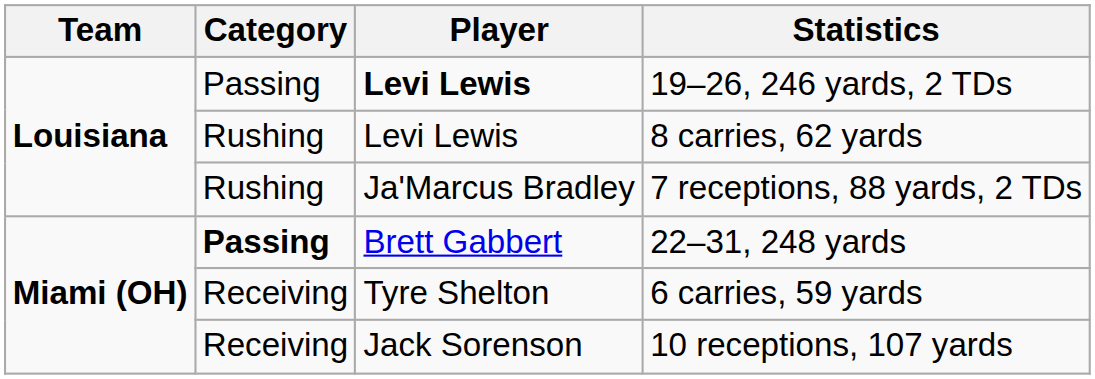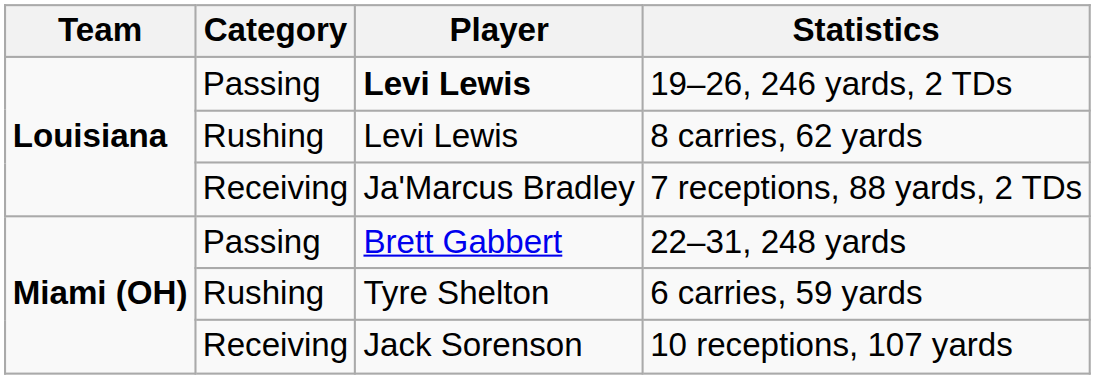7 receptions, 88 yards, 2 TDs | Category: Rushing -> Receiving
22–31, 248 yards | Category: bold -> normal
6 carries, 59 yards | Category: Receiving -> Rushing
